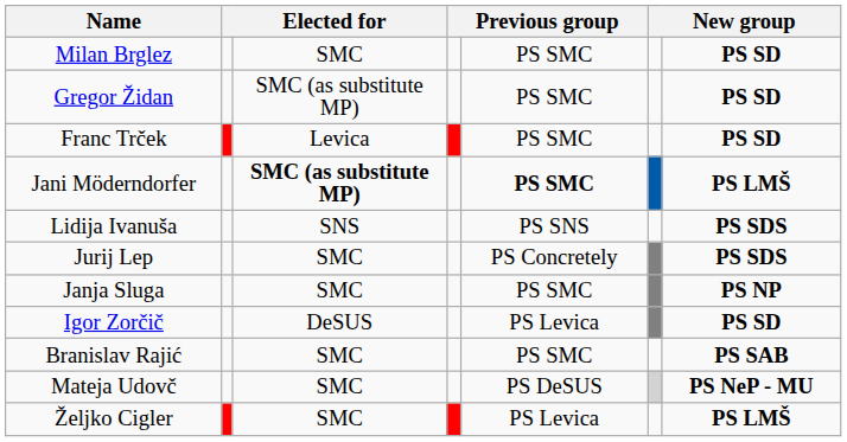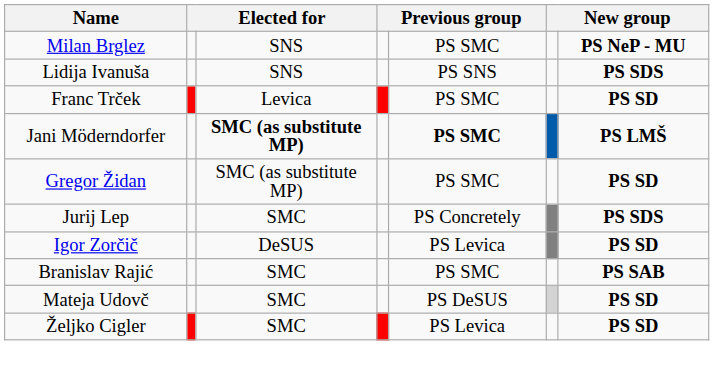Milan Brglez | column 3: SMC -> SNS
Milan Brglez | column 7: PS SD -> PS NeP - MU
rows swapped: Lidija Ivanuša <-> Gregor Židan
- row: Janja Sluga | SMC | PS SMC | PS NP
Mateja Udovč | column 7: PS NeP - MU -> PS SD
Željko Cigler | column 7: PS LMŠ -> PS SD
